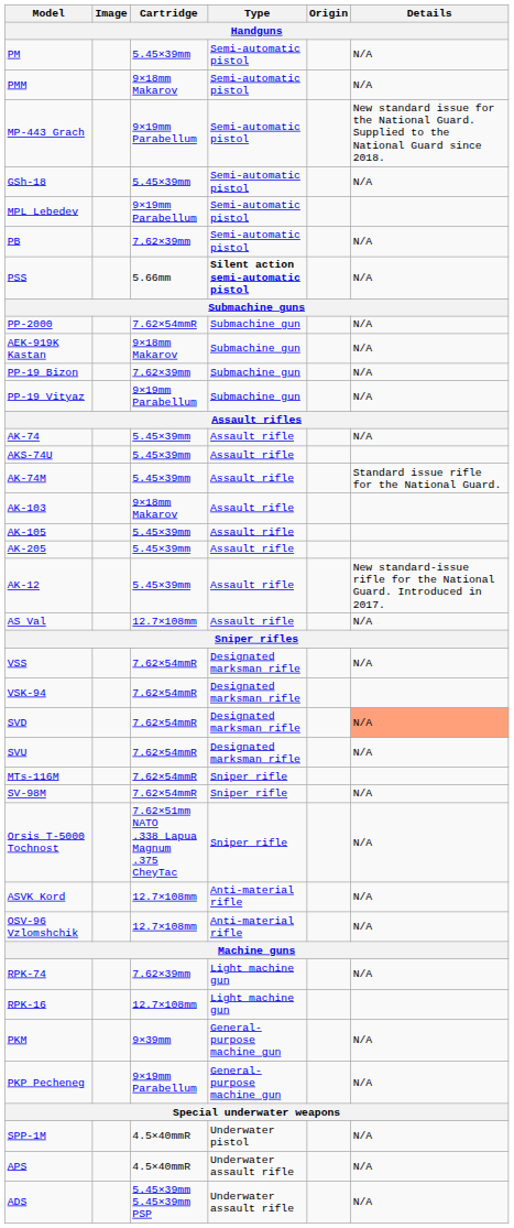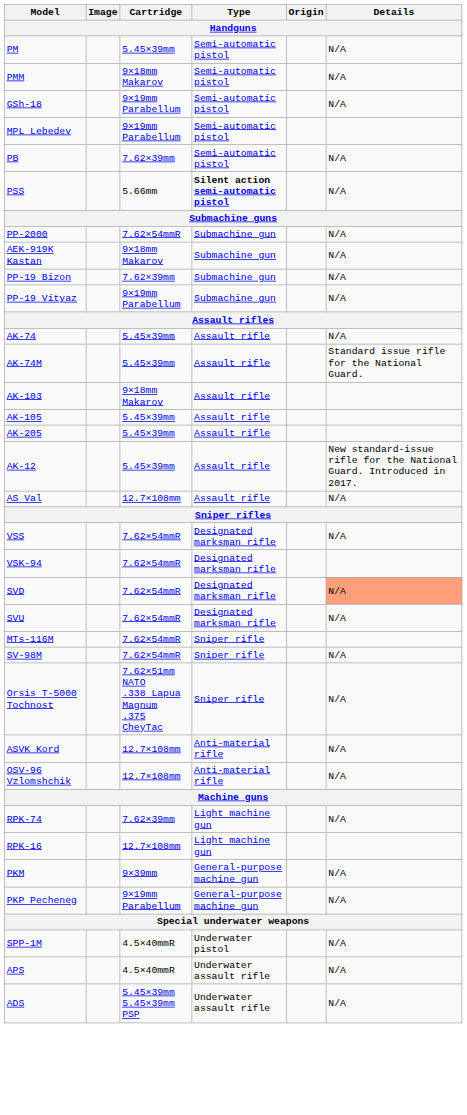- row: MP-443 Grach | 9×19mm Parabellum | Semi-automatic pistol | New standard issue for the National Guard. Supplied to the National Guard since 2018.
GSh-18 | Cartridge: 5.45×39mm -> 9×19mm Parabellum
- row: AKS-74U | 5.45×39mm | Assault rifle
